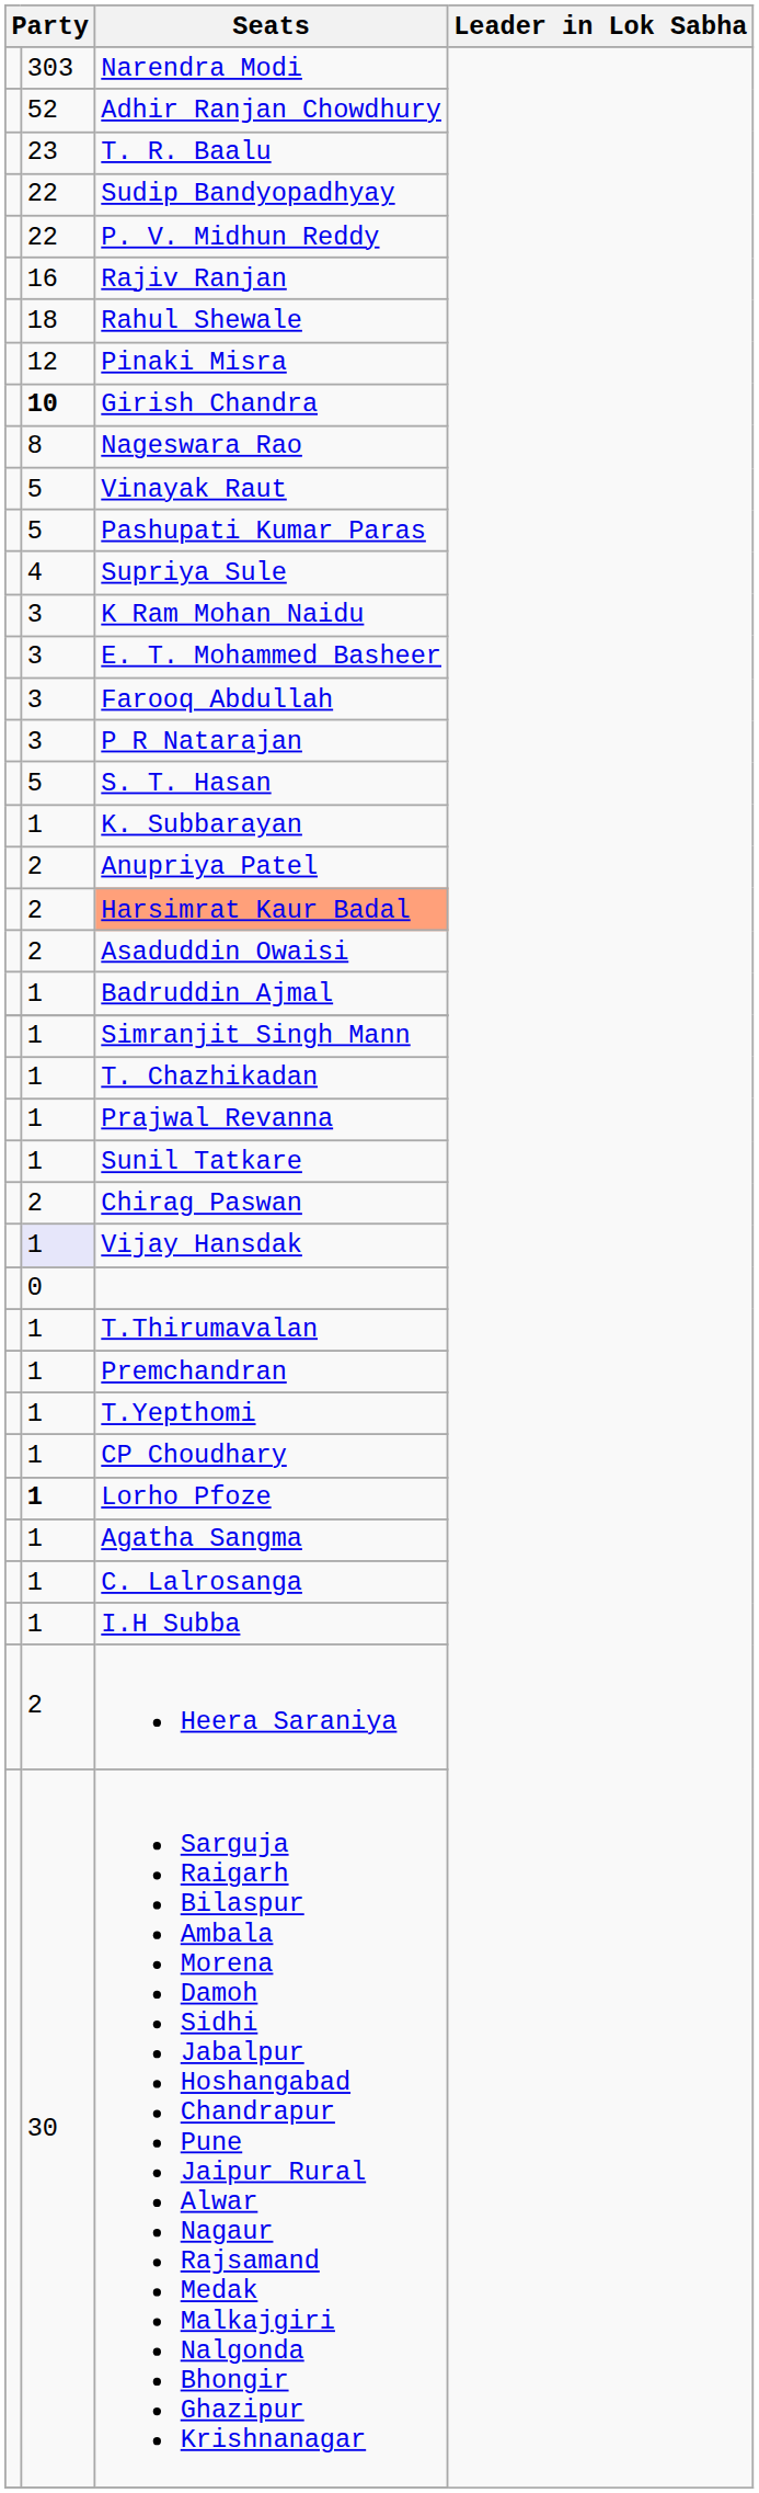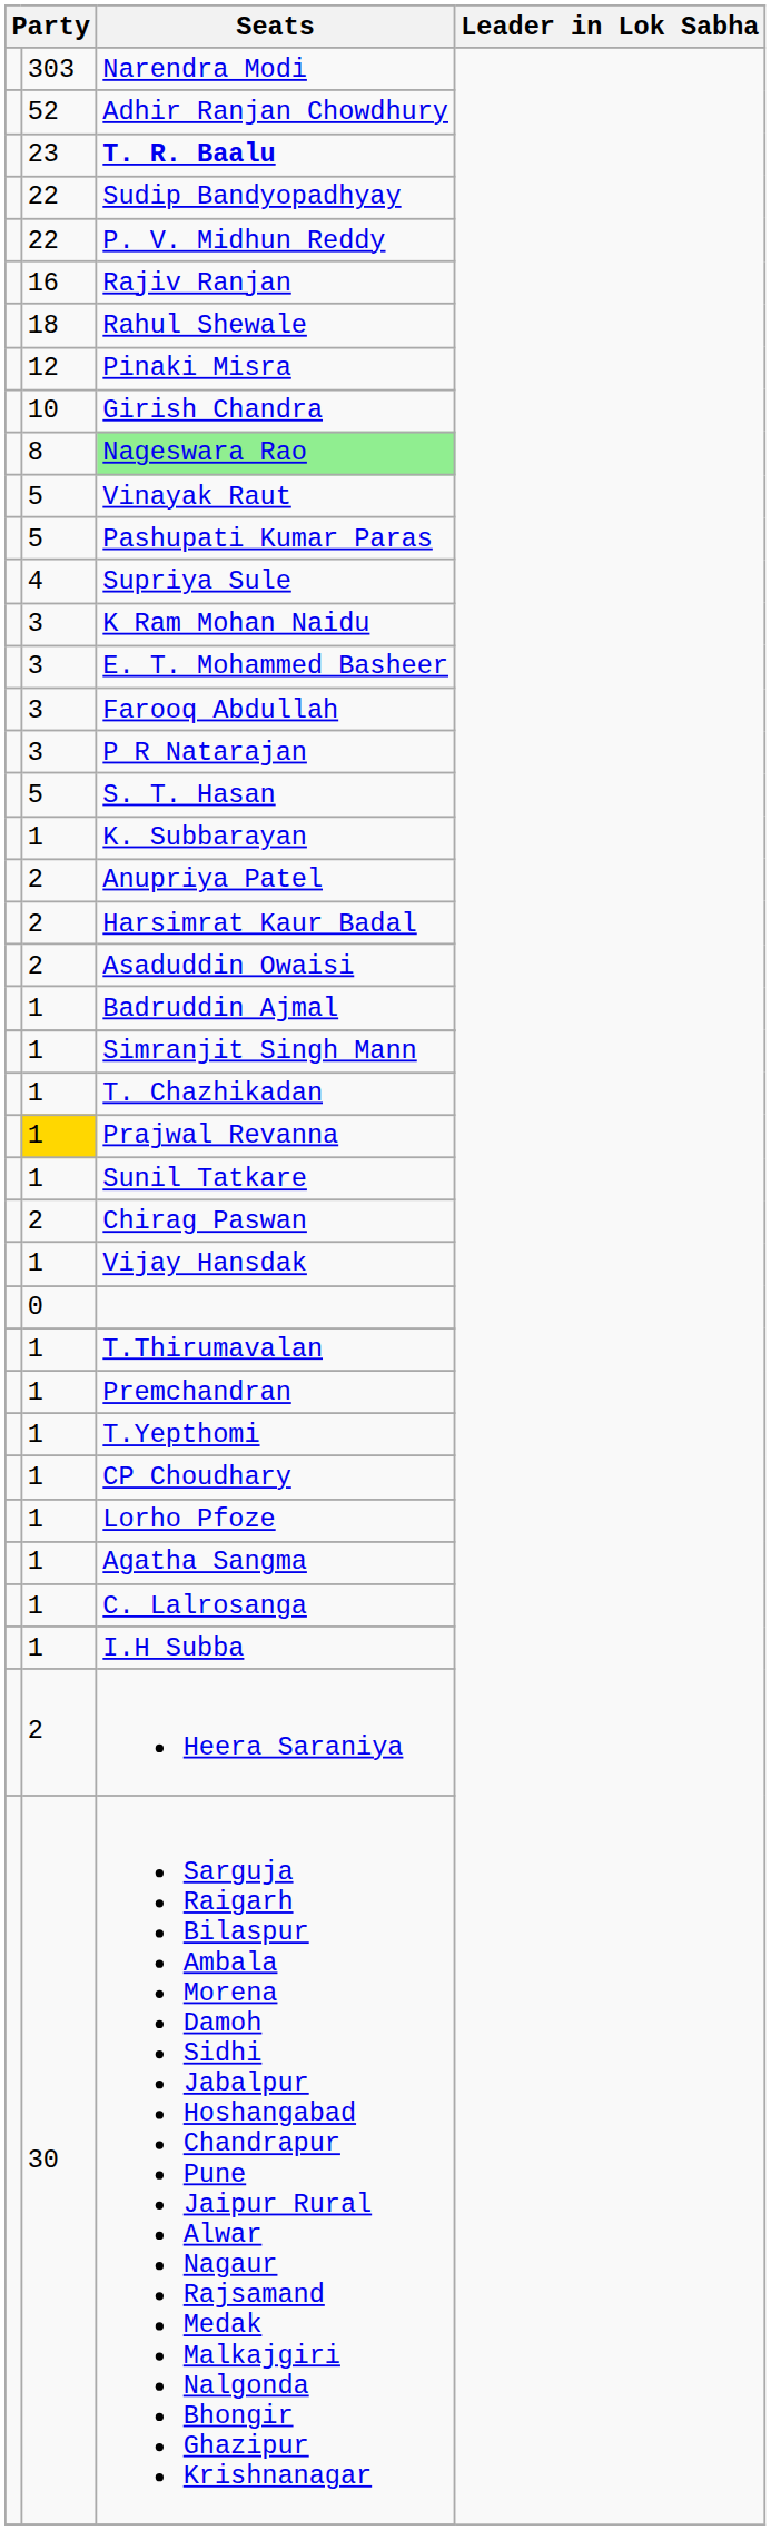T. R. Baalu | Seats: normal -> bold
Girish Chandra | column 2: bold -> normal
Nageswara Rao | Seats: no background -> lightgreen background
Harsimrat Kaur Badal | Seats: lightsalmon background -> no background
Prajwal Revanna | column 2: no background -> gold background
Vijay Hansdak | column 2: lavender background -> no background
Lorho Pfoze | column 2: bold -> normal
